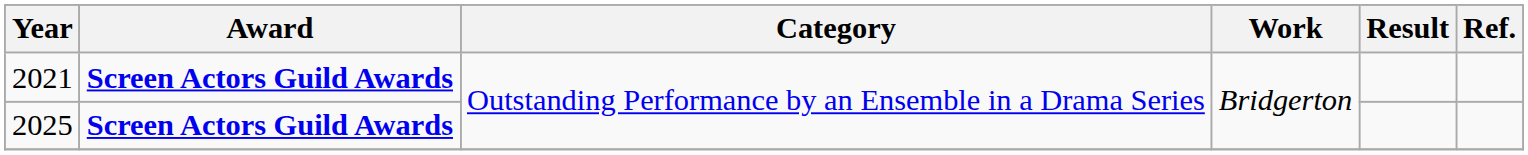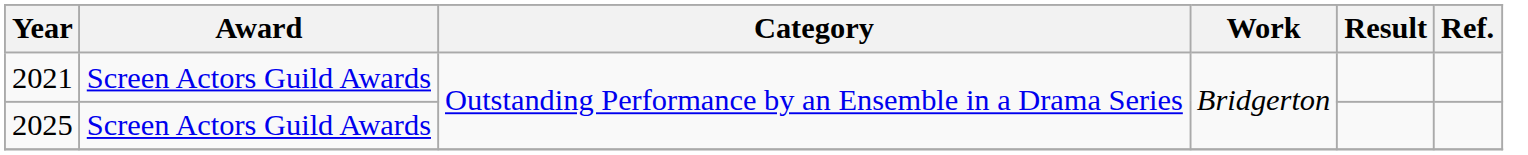2021 | Award: bold -> normal
2025 | Award: bold -> normal
